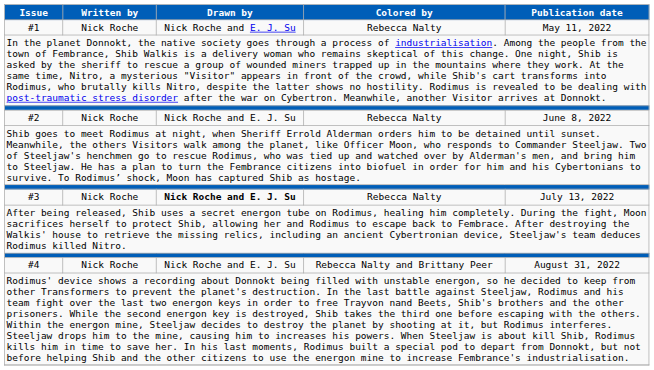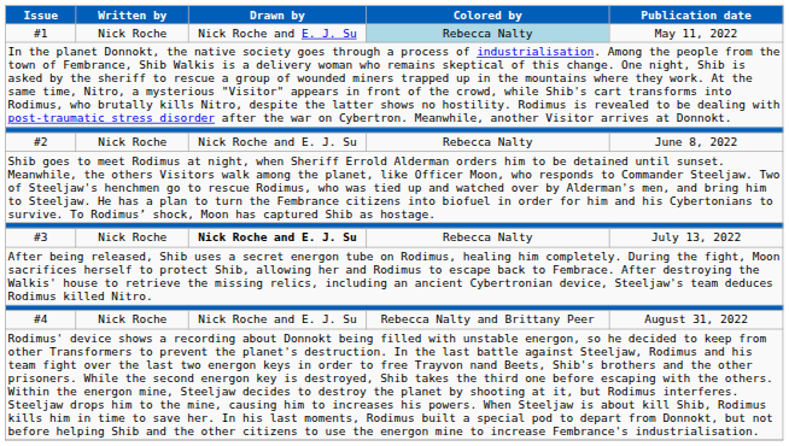#1 | Colored by: no background -> lightblue background
